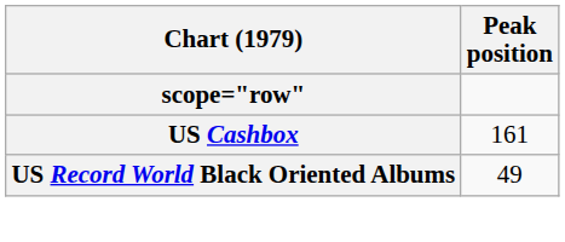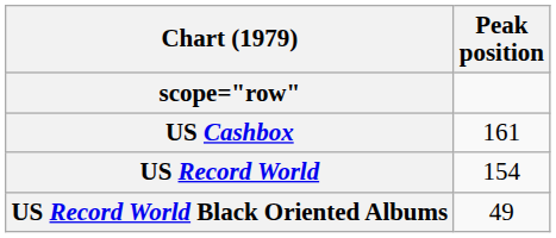+ row: US Record World | 154
